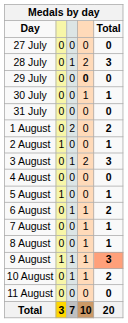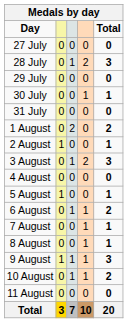29 July | column 4: bold -> normal
9 August | Total: lightsalmon background -> no background
